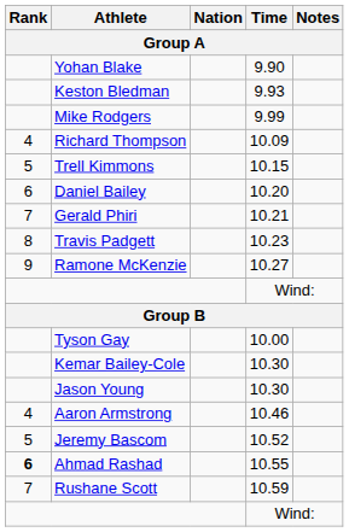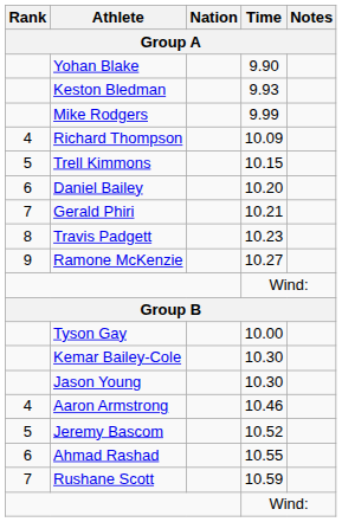Ahmad Rashad | Rank: bold -> normal
